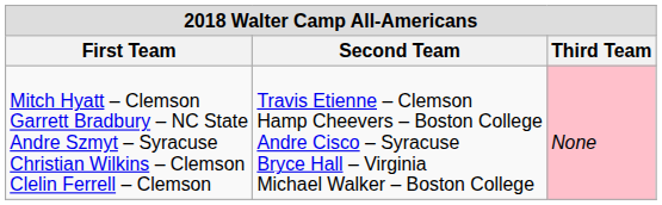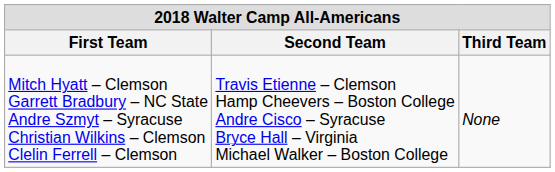row 3 | Third Team: pink background -> no background
